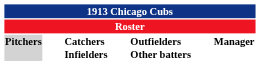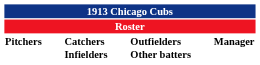Pitchers | column 1: lightgrey background -> no background
